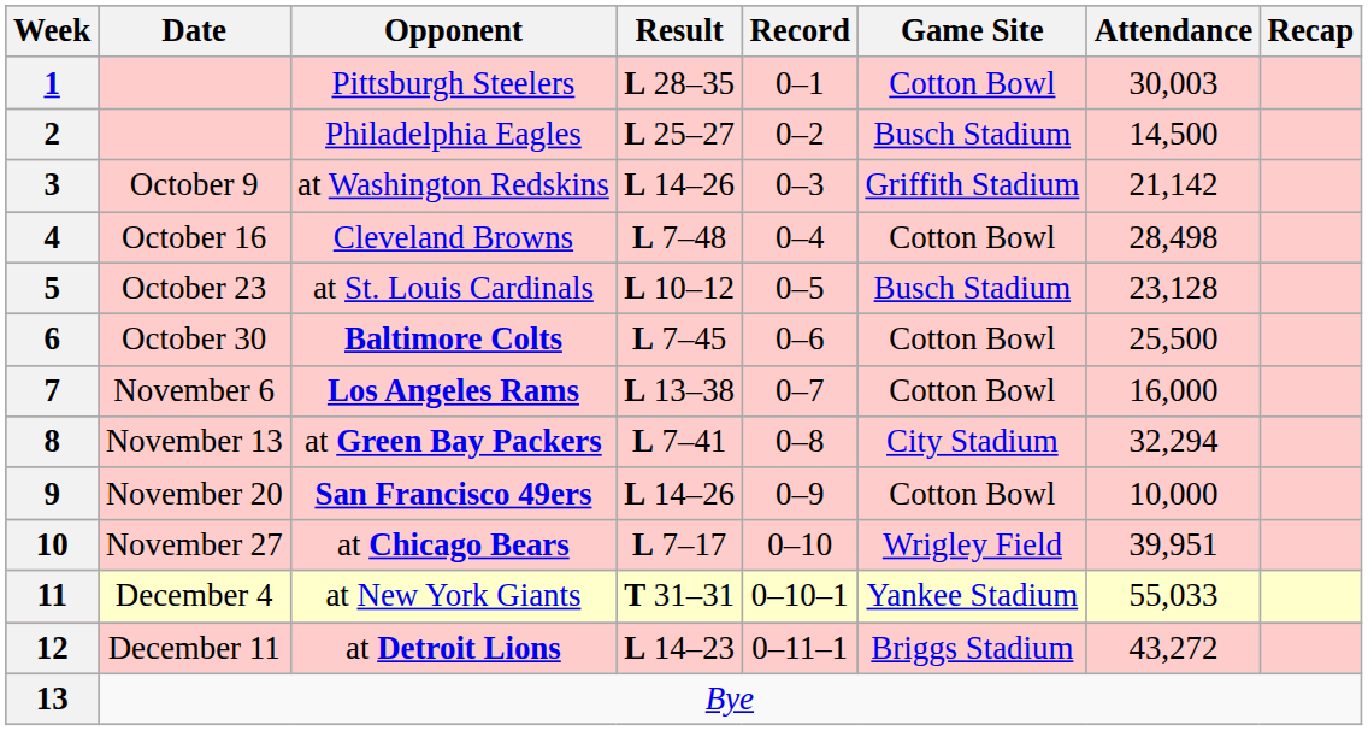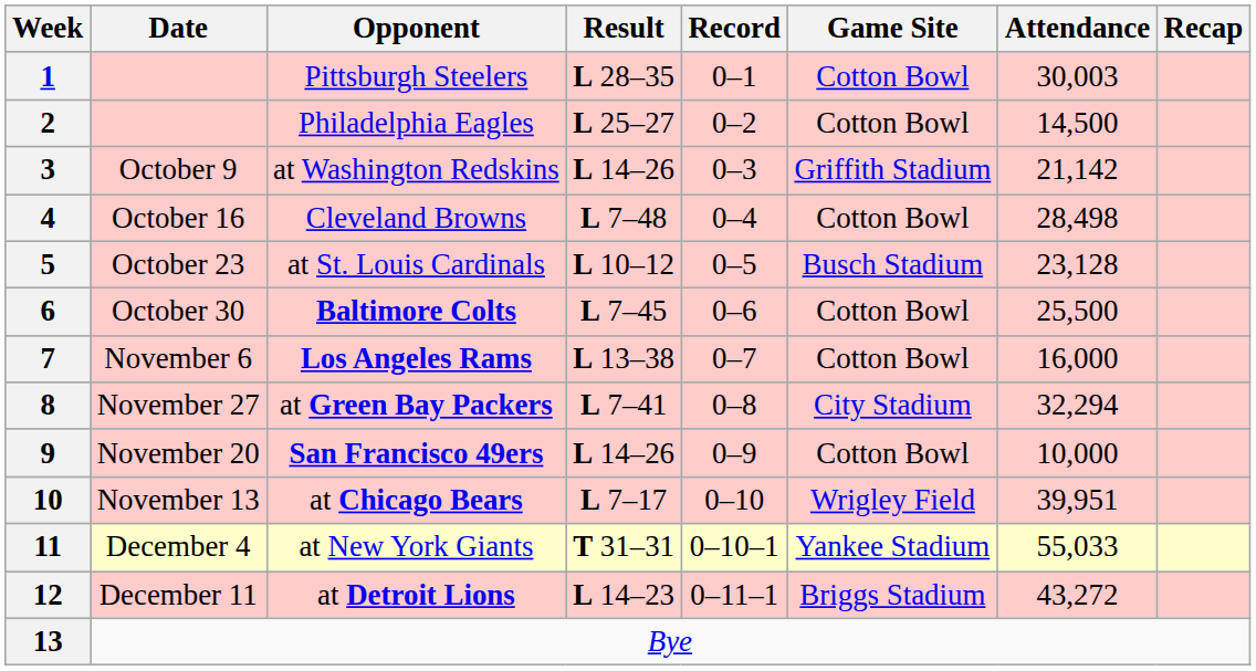2 | Game Site: Busch Stadium -> Cotton Bowl
8 | Date: November 13 -> November 27
10 | Date: November 27 -> November 13
